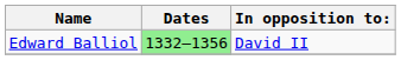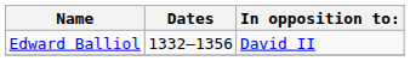Edward Balliol | Dates: lightgreen background -> no background
